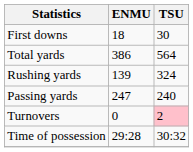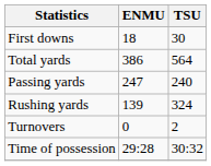rows swapped: Rushing yards <-> Passing yards
Turnovers | TSU: pink background -> no background
